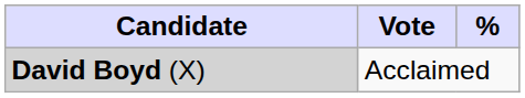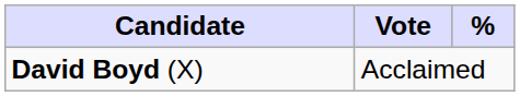David Boyd (X) | Candidate: lightgrey background -> no background
